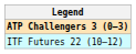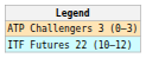row 2 | column 1: bold -> normal
